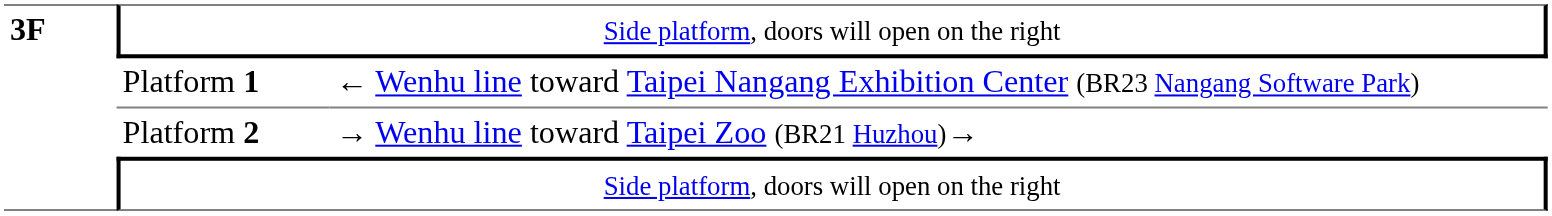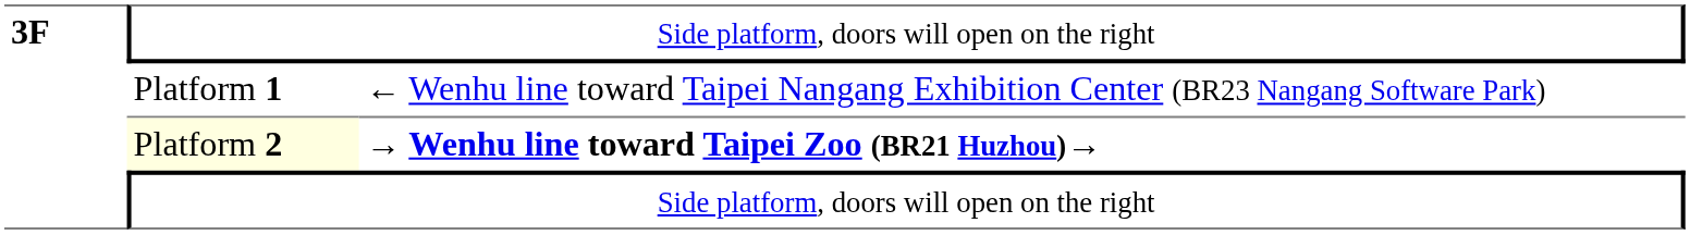Platform 2 | column 2: no background -> lightyellow background
Platform 2 | column 3: normal -> bold
